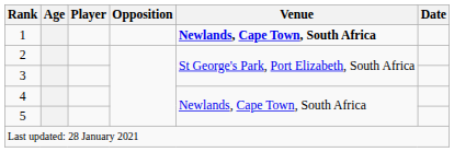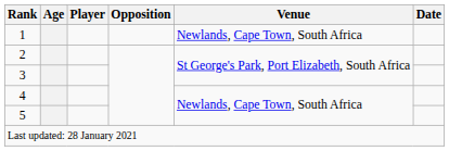1 | Venue: bold -> normal
